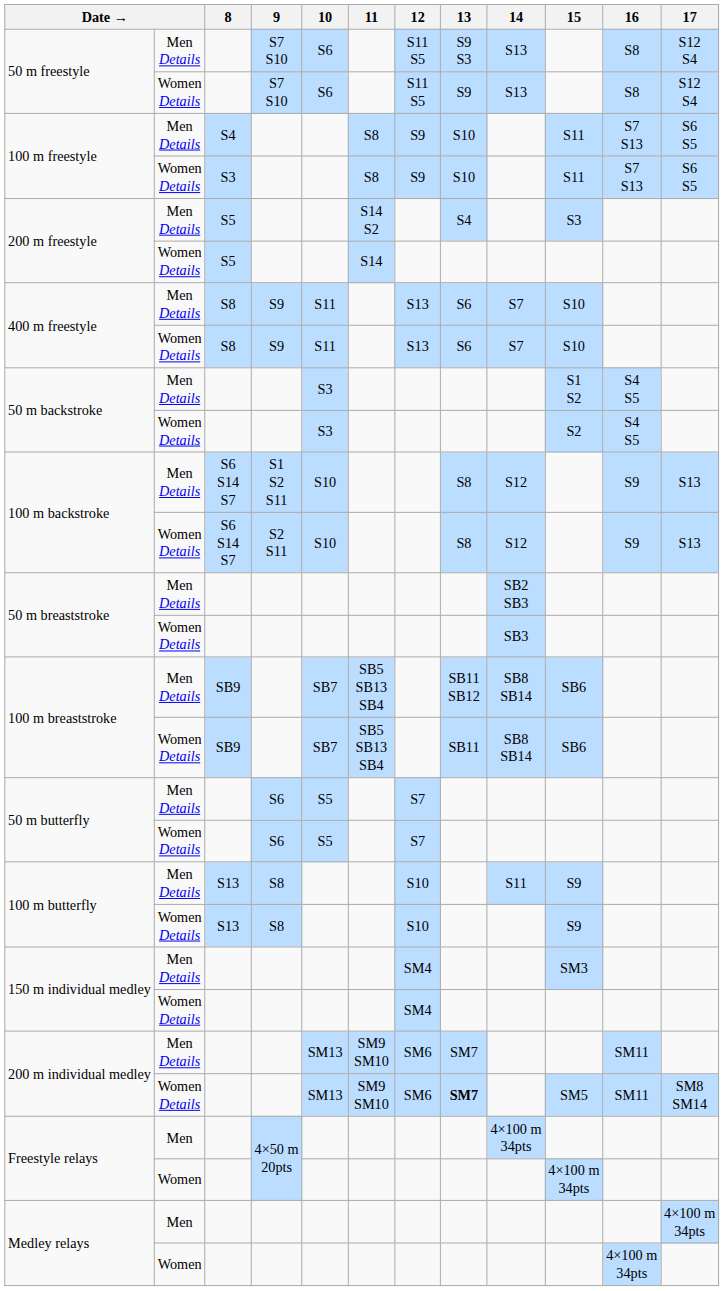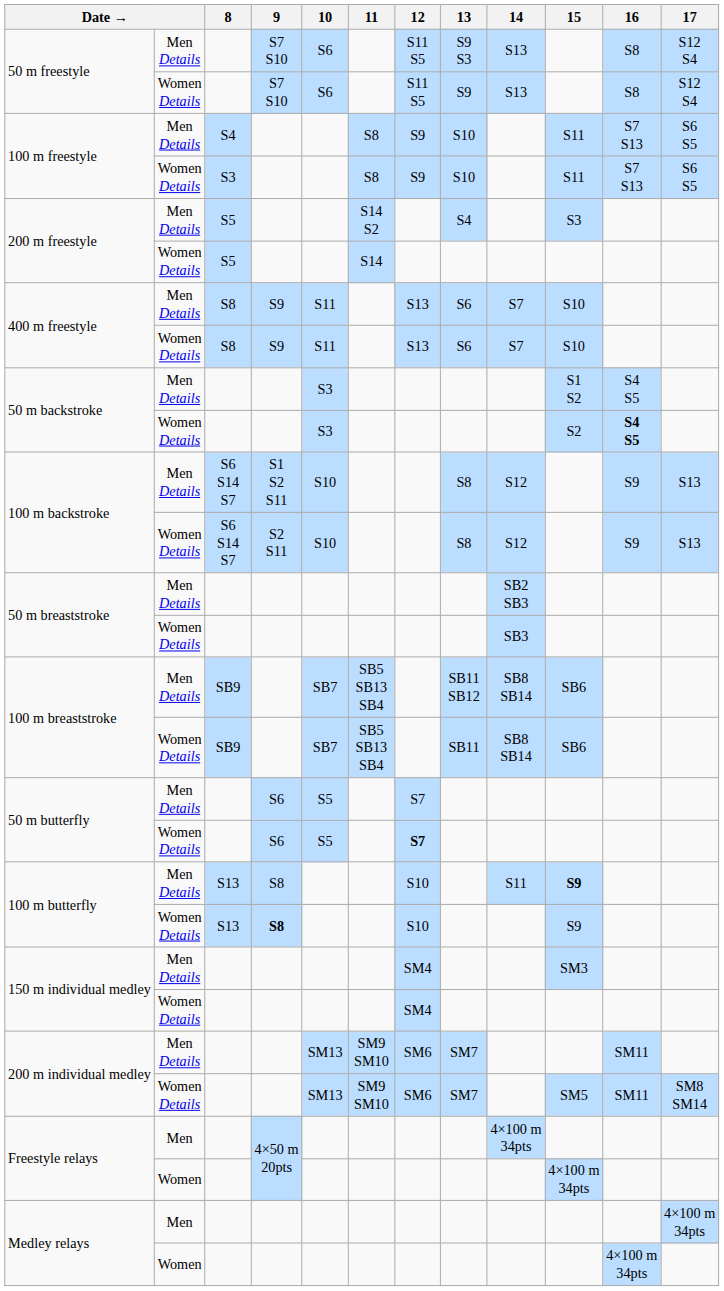50 m backstroke / Women Details | 16: normal -> bold
50 m butterfly / Women Details | 12: normal -> bold
100 m butterfly / Men Details | 15: normal -> bold
100 m butterfly / Women Details | 9: normal -> bold
200 m individual medley / Women Details | 13: bold -> normal
